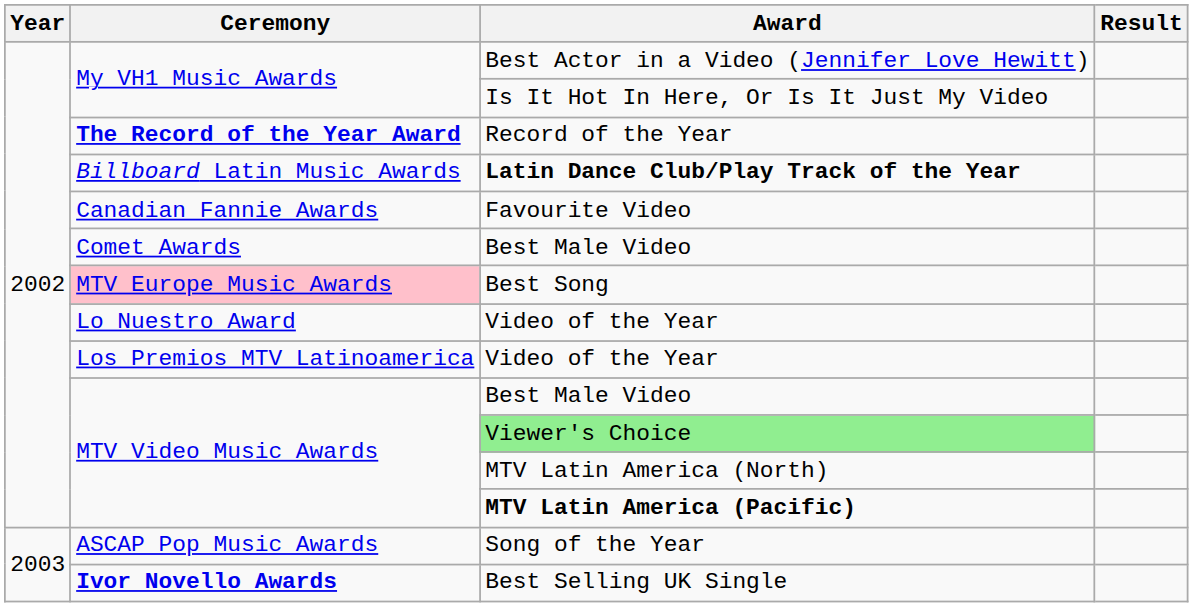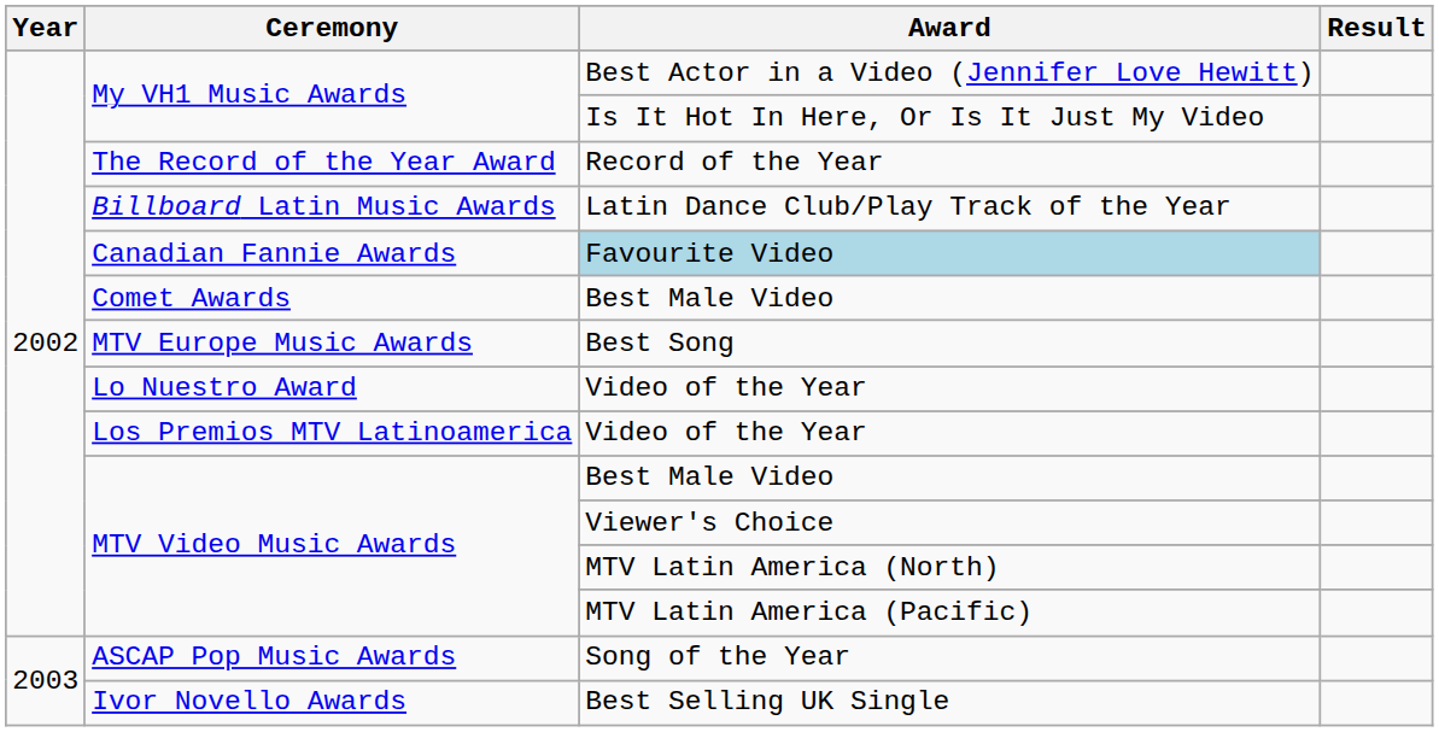Record of the Year | Ceremony: bold -> normal
Latin Dance Club/Play Track of the Year | Award: bold -> normal
Favourite Video | Award: no background -> lightblue background
Best Song | Ceremony: pink background -> no background
Viewer's Choice | Award: lightgreen background -> no background
MTV Latin America (Pacific) | Award: bold -> normal
Best Selling UK Single | Ceremony: bold -> normal
